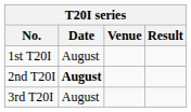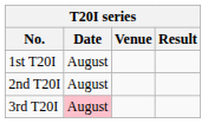2nd T20I | Date: bold -> normal
3rd T20I | Date: no background -> pink background
